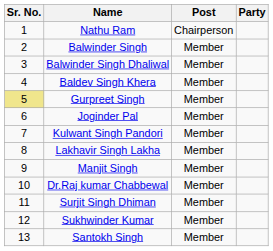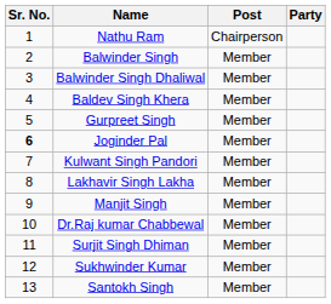Gurpreet Singh | Sr. No.: khaki background -> no background
Joginder Pal | Sr. No.: normal -> bold
